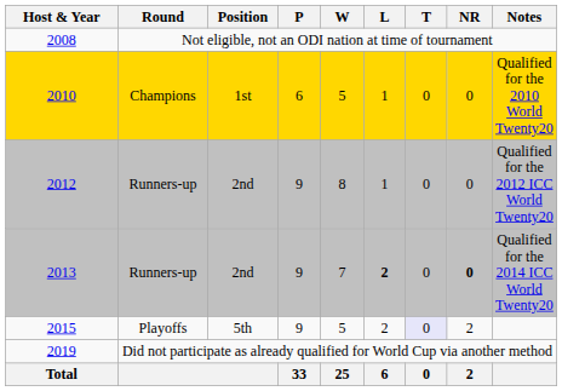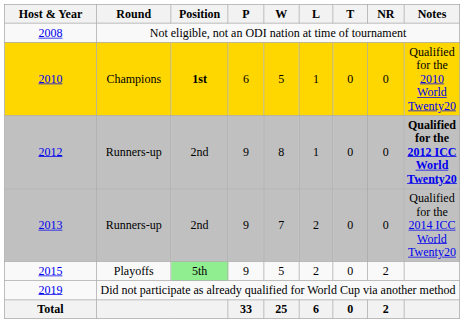2010 | Position: normal -> bold
2012 | Notes: normal -> bold
2013 | L: bold -> normal
2013 | NR: bold -> normal
2015 | Position: no background -> lightgreen background
2015 | T: lavender background -> no background
